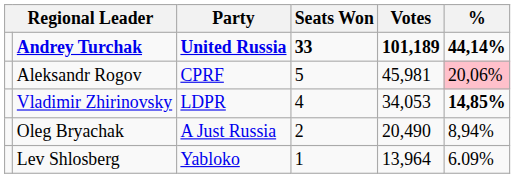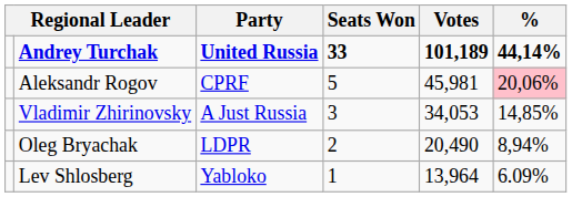Vladimir Zhirinovsky | Party: LDPR -> A Just Russia
Vladimir Zhirinovsky | Seats Won: 4 -> 3
Vladimir Zhirinovsky | %: bold -> normal
Oleg Bryachak | Party: A Just Russia -> LDPR
